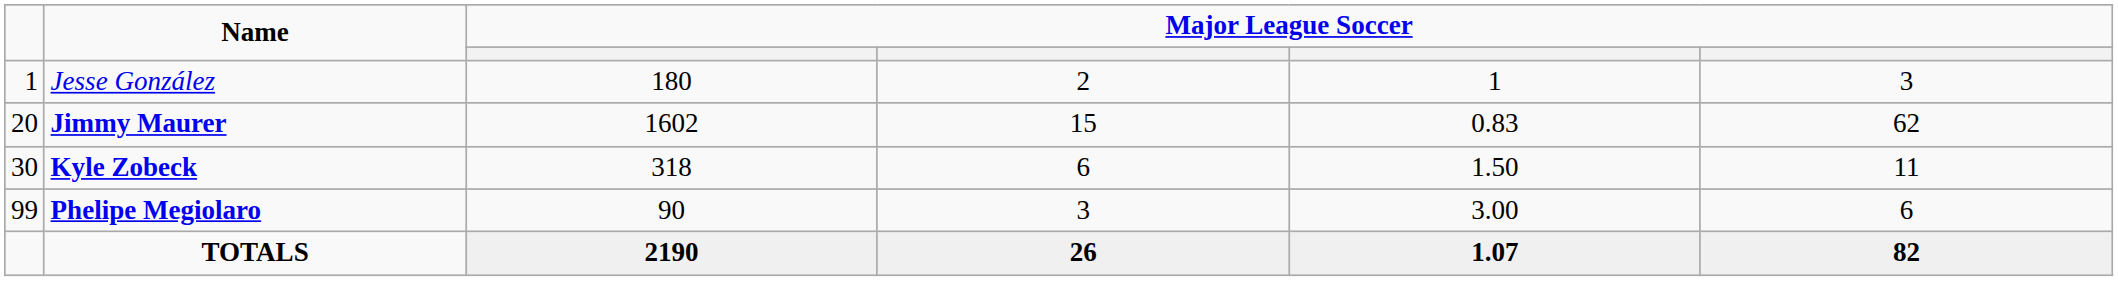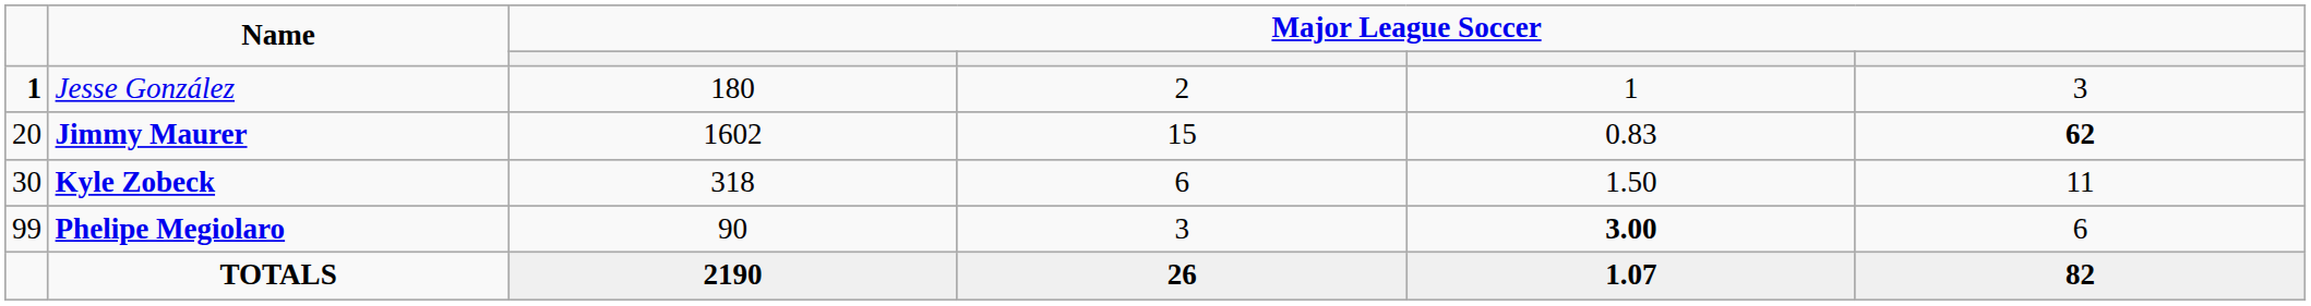Jesse González | column 1: normal -> bold
Jimmy Maurer | column 6: normal -> bold
Phelipe Megiolaro | column 5: normal -> bold
